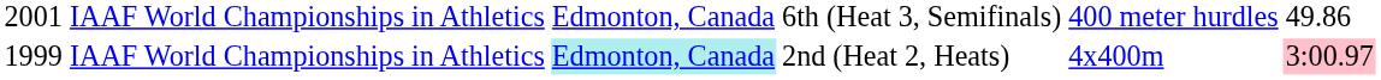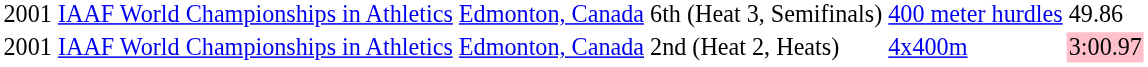row 2 | column 1: 1999 -> 2001
row 2 | column 3: paleturquoise background -> no background
